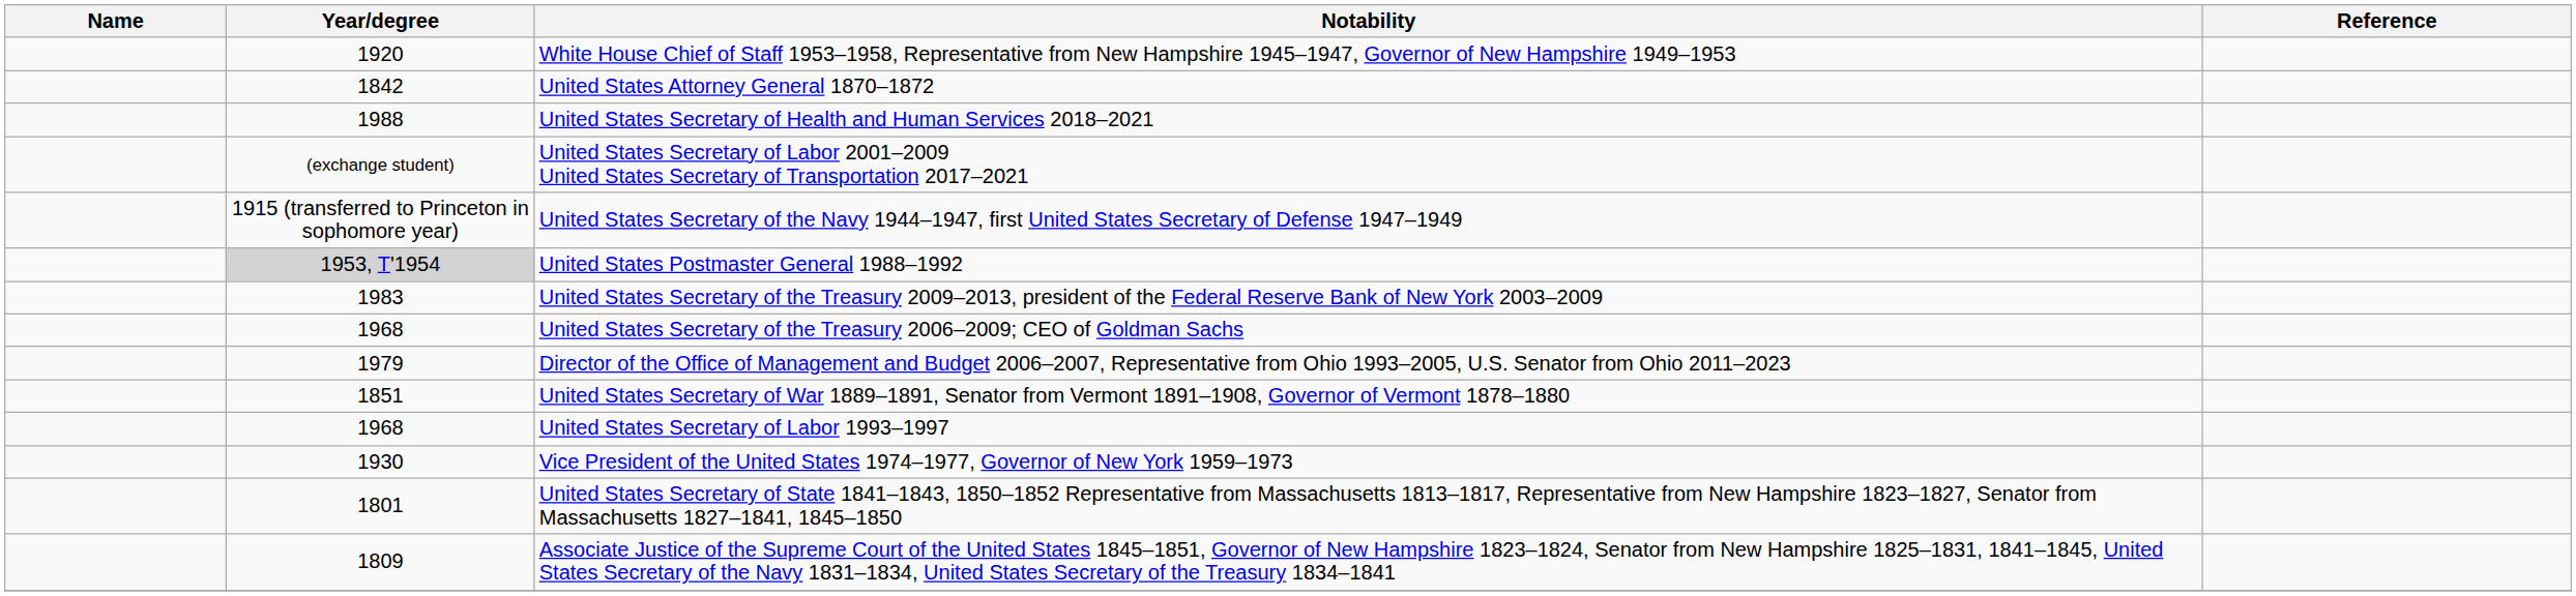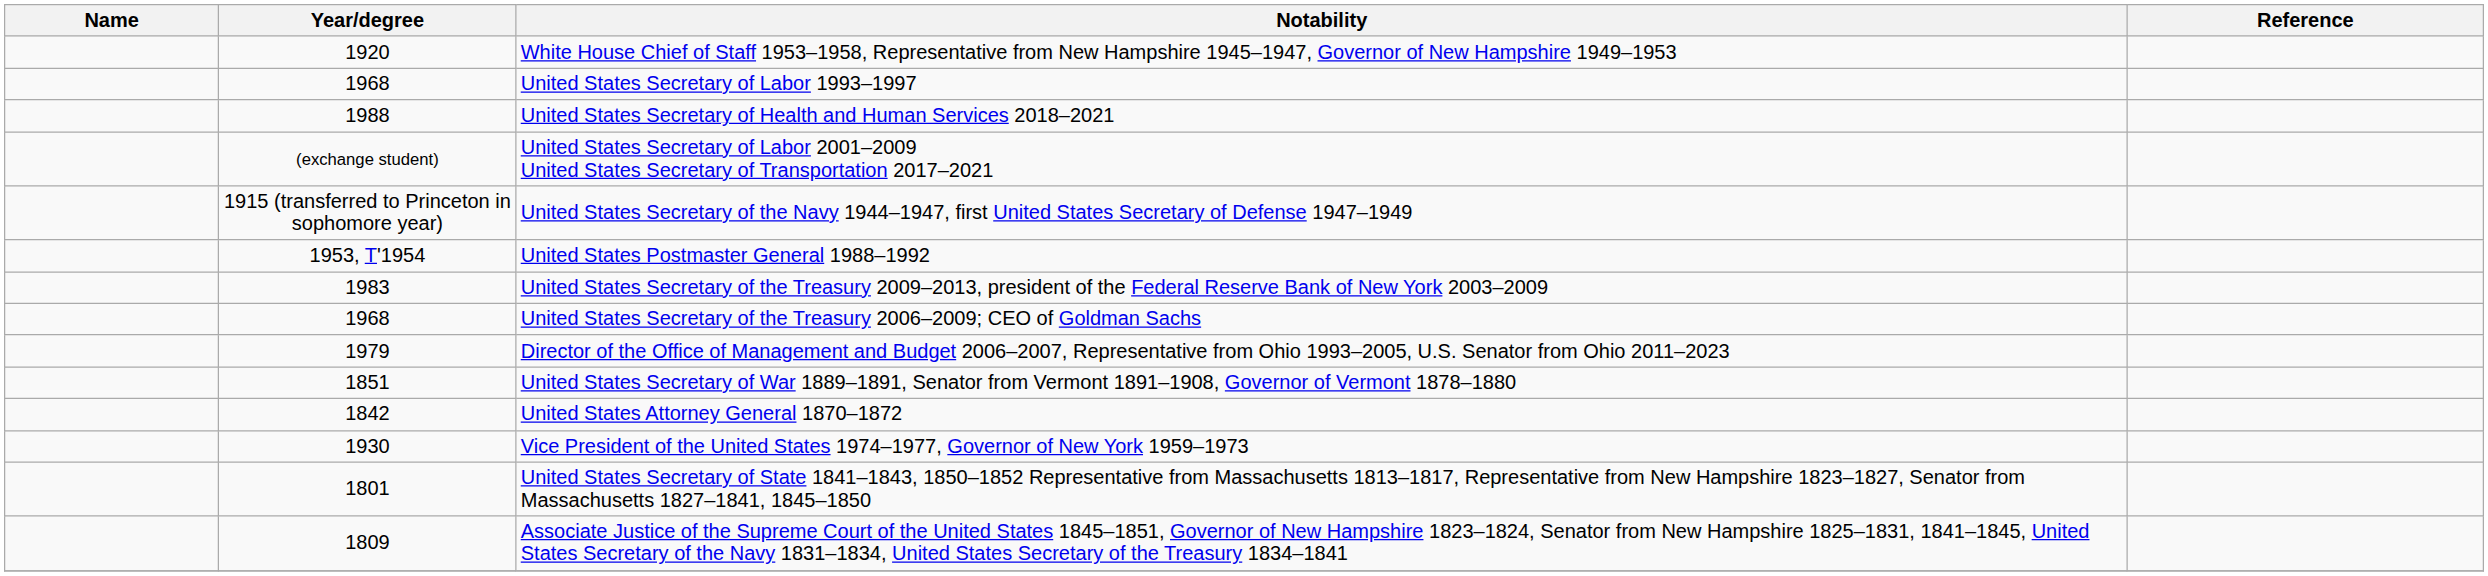rows swapped: United States Attorney General 1870–1872 <-> United States Secretary of Labor 1993–1997
United States Postmaster General 1988–1992 | Year/degree: lightgrey background -> no background
